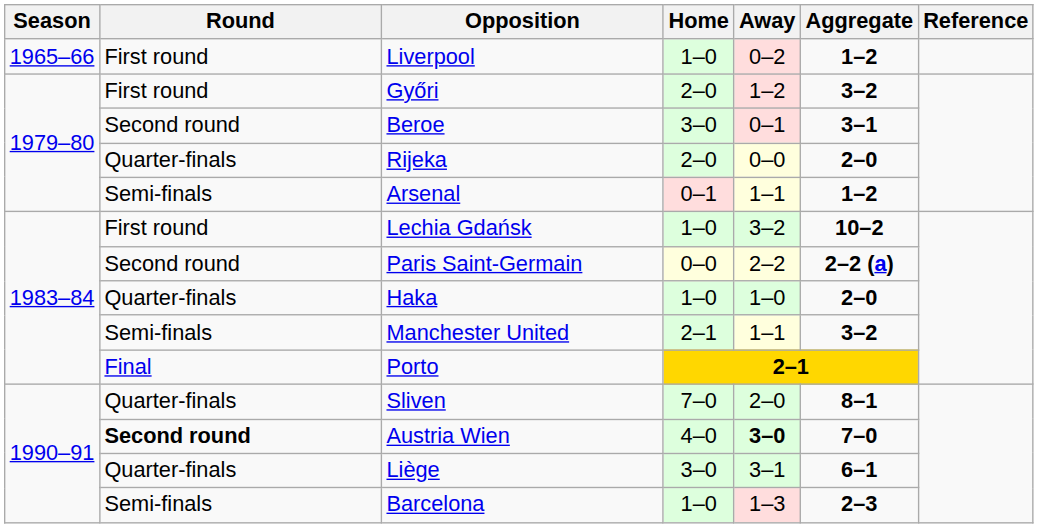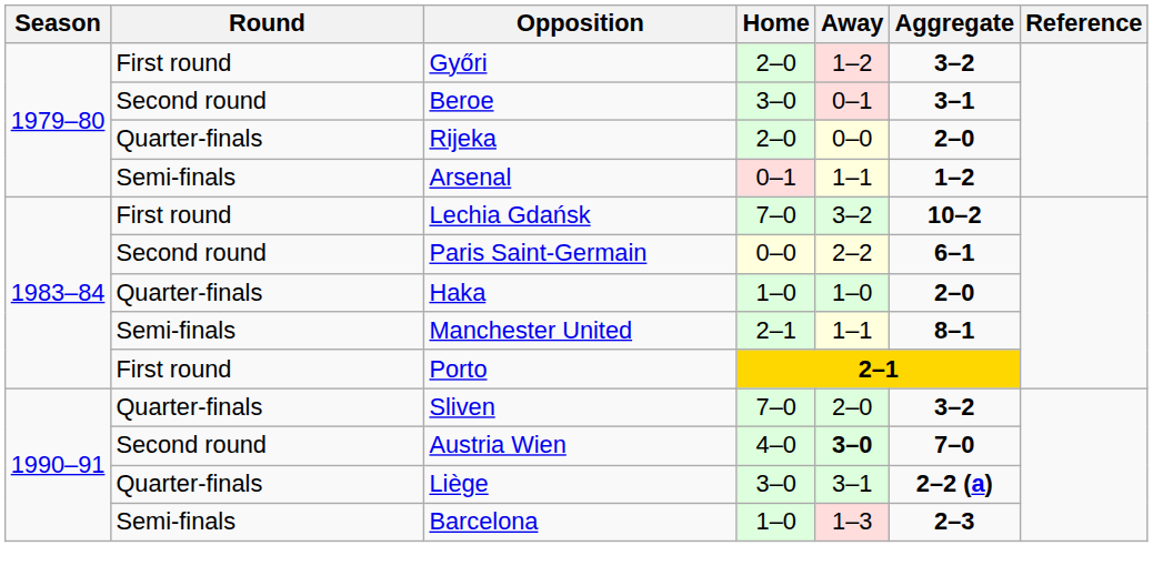- row: 1965–66 | First round | Liverpool | 1–0 | 0–2 | 1–2
Lechia Gdańsk | Home: 1–0 -> 7–0
Paris Saint-Germain | Aggregate: 2–2 (a) -> 6–1
Manchester United | Aggregate: 3–2 -> 8–1
Porto | Round: Final -> First round
Sliven | Aggregate: 8–1 -> 3–2
Austria Wien | Round: bold -> normal
Liège | Aggregate: 6–1 -> 2–2 (a)
